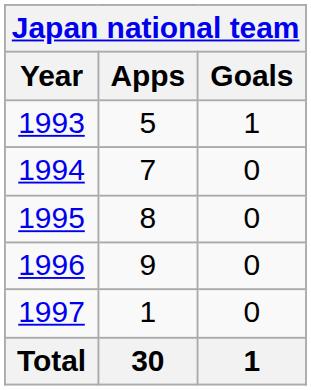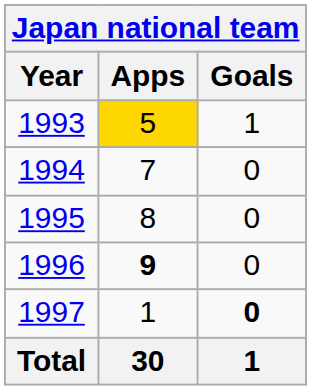1993 | Apps: no background -> gold background
1996 | Apps: normal -> bold
1997 | Goals: normal -> bold
